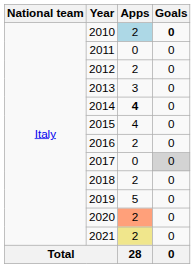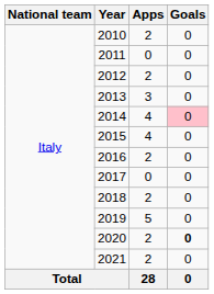2010 | Apps: lightblue background -> no background
2010 | Goals: bold -> normal
2014 | Apps: bold -> normal
2014 | Goals: no background -> pink background
2017 | Goals: lightgrey background -> no background
2020 | Apps: lightsalmon background -> no background
2020 | Goals: normal -> bold
2021 | Apps: khaki background -> no background
